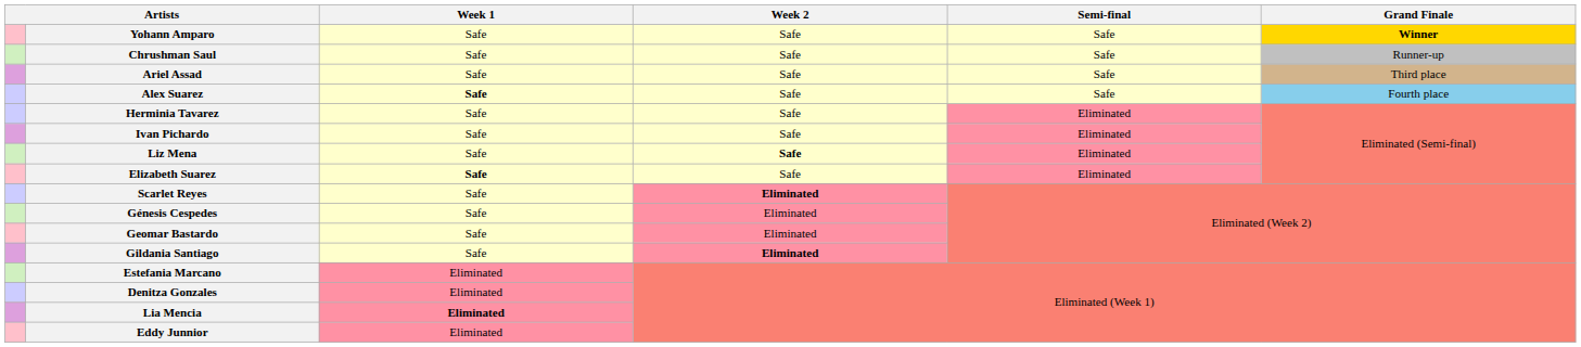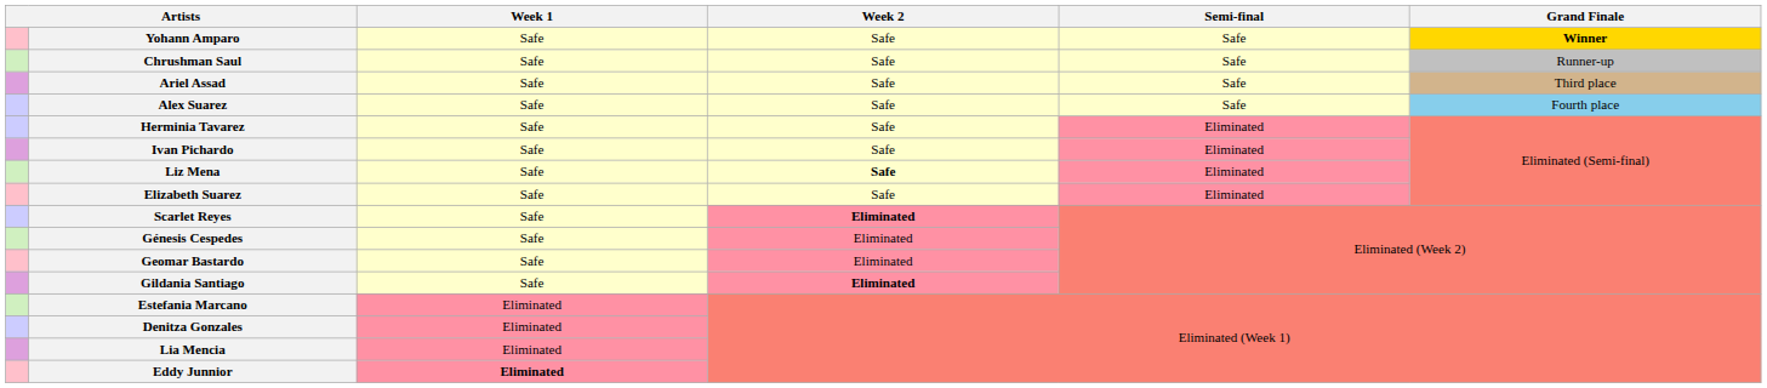Alex Suarez | Week 1: bold -> normal
Elizabeth Suarez | Week 1: bold -> normal
Lia Mencia | Week 1: bold -> normal
Eddy Junnior | Week 1: normal -> bold
